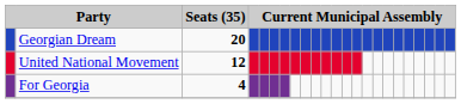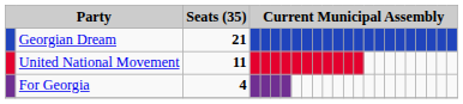Georgian Dream | Seats (35): 20 -> 21
United National Movement | Seats (35): 12 -> 11
